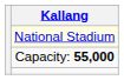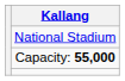National Stadium | Kallang: lightyellow background -> no background
